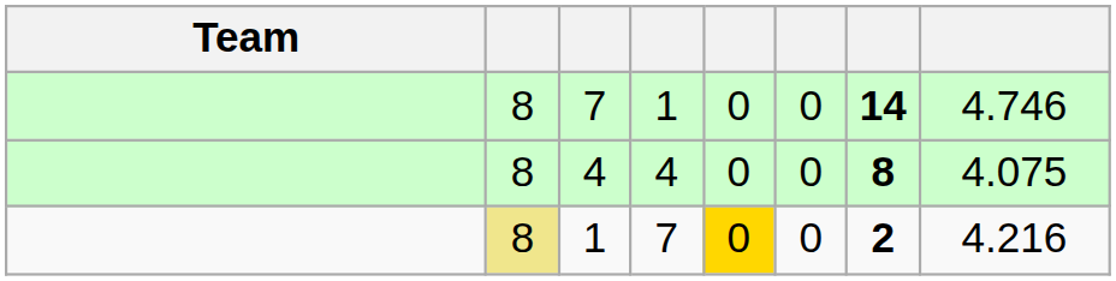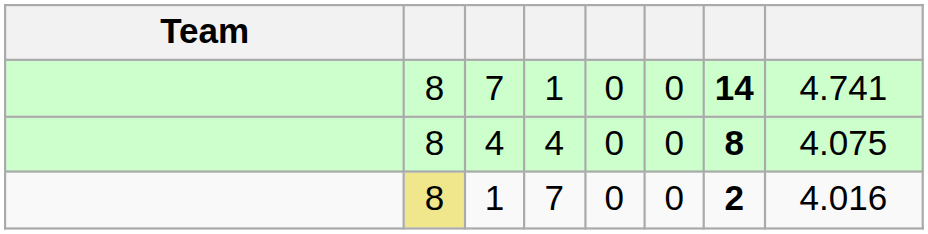row 2 | column 8: 4.746 -> 4.741
row 4 | column 5: gold background -> no background
row 4 | column 8: 4.216 -> 4.016
